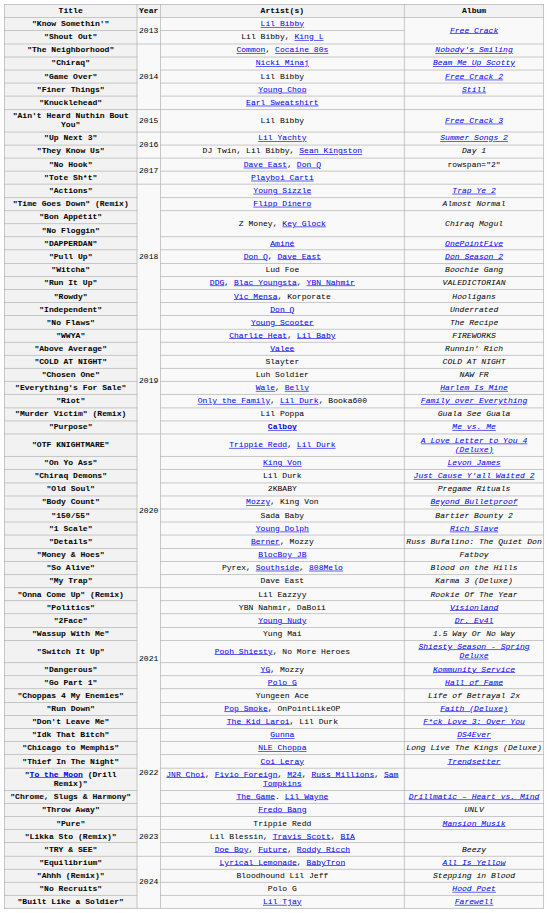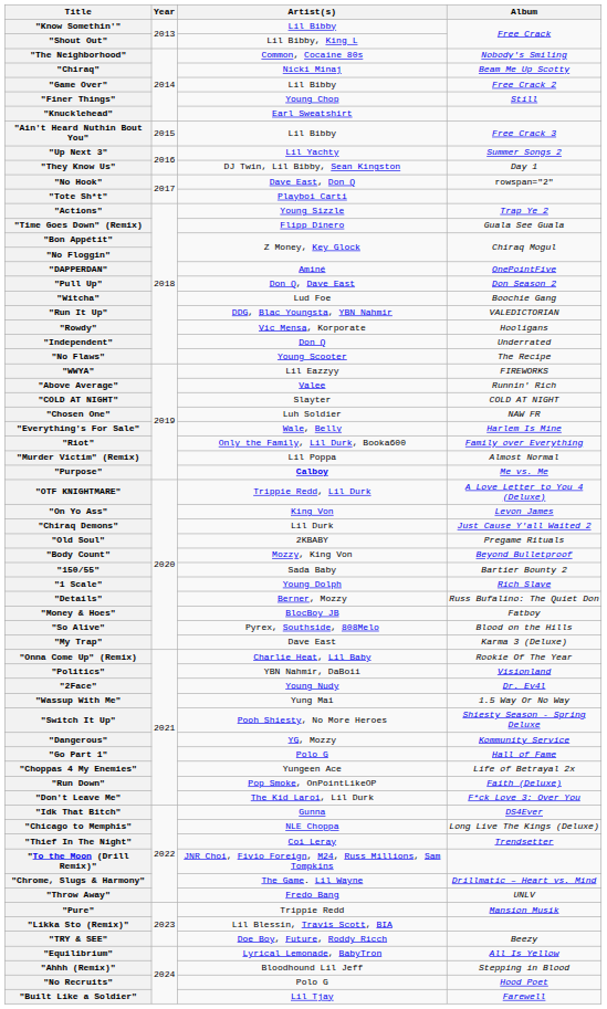"Time Goes Down" (Remix) | Album: Almost Normal -> Guala See Guala
"WWYA" | Artist(s): Charlie Heat, Lil Baby -> Lil Eazzyy
"Murder Victim" (Remix) | Album: Guala See Guala -> Almost Normal
"Onna Come Up" (Remix) | Artist(s): Lil Eazzyy -> Charlie Heat, Lil Baby
